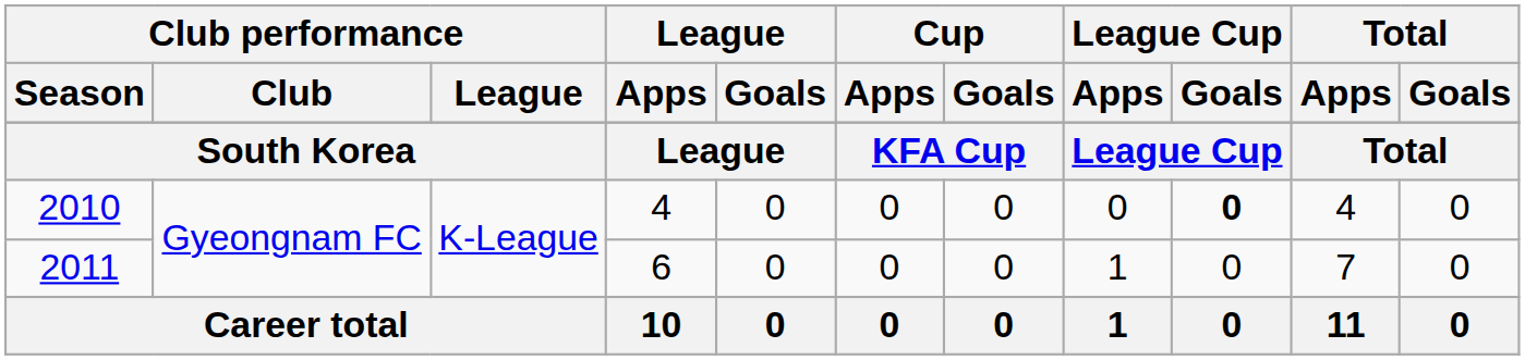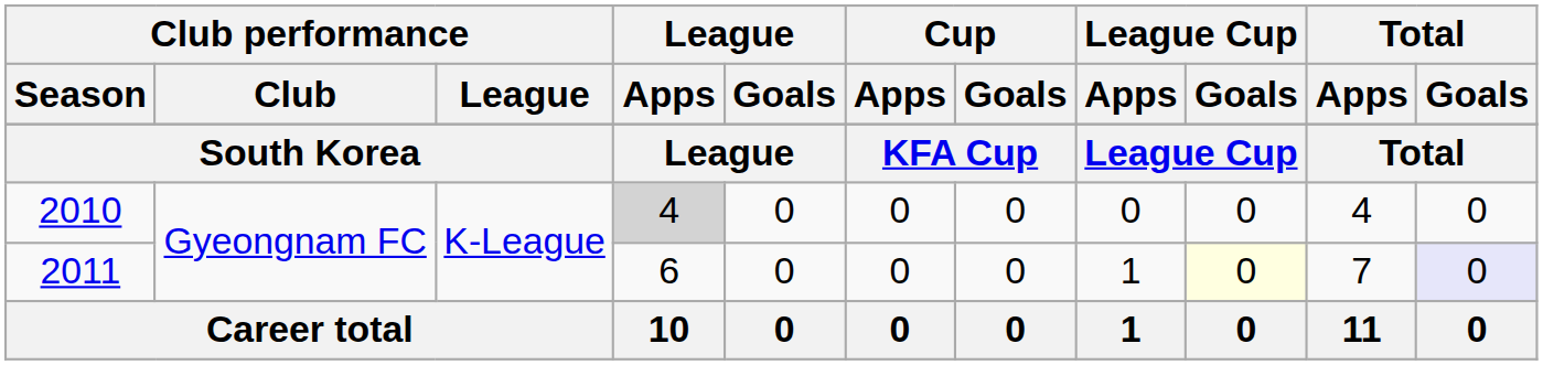2010 | League / Apps: no background -> lightgrey background
2010 | League Cup / Goals: bold -> normal
2011 | League Cup / Goals: no background -> lightyellow background
2011 | Total / Goals: no background -> lavender background
